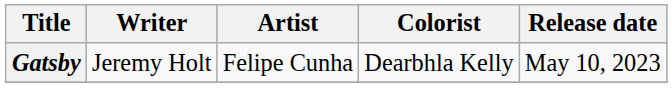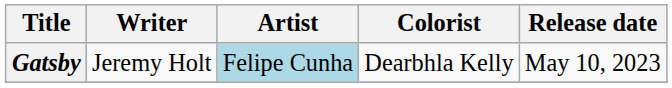Gatsby | Artist: no background -> lightblue background
